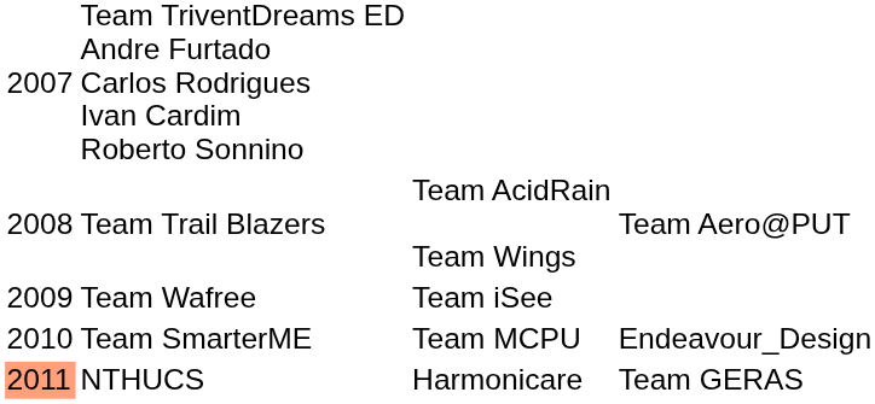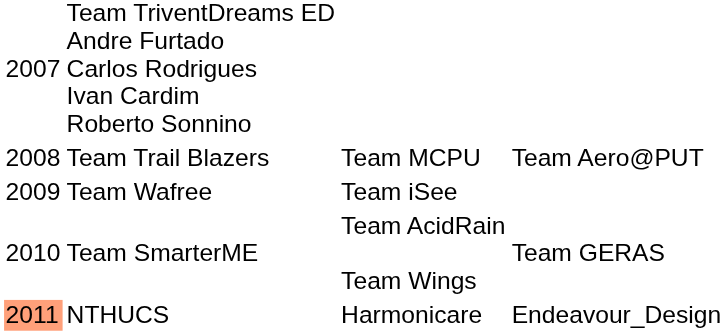Team Trail Blazers | column 3: Team AcidRain Team Wings -> Team MCPU
Team SmarterME | column 3: Team MCPU -> Team AcidRain Team Wings
Team SmarterME | column 4: Endeavour_Design -> Team GERAS
NTHUCS | column 4: Team GERAS -> Endeavour_Design
